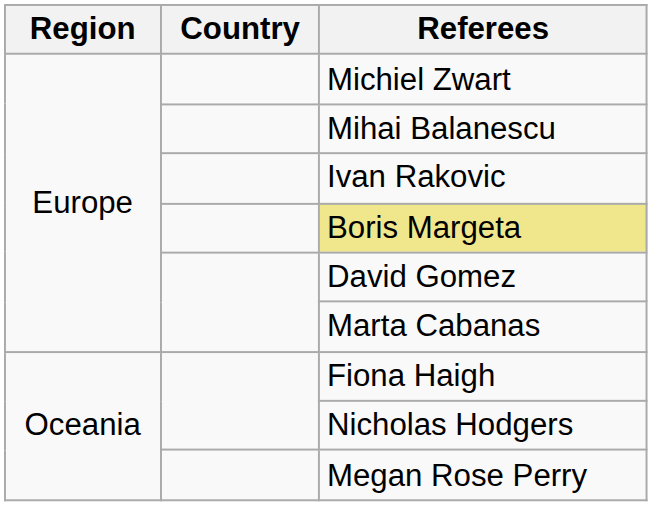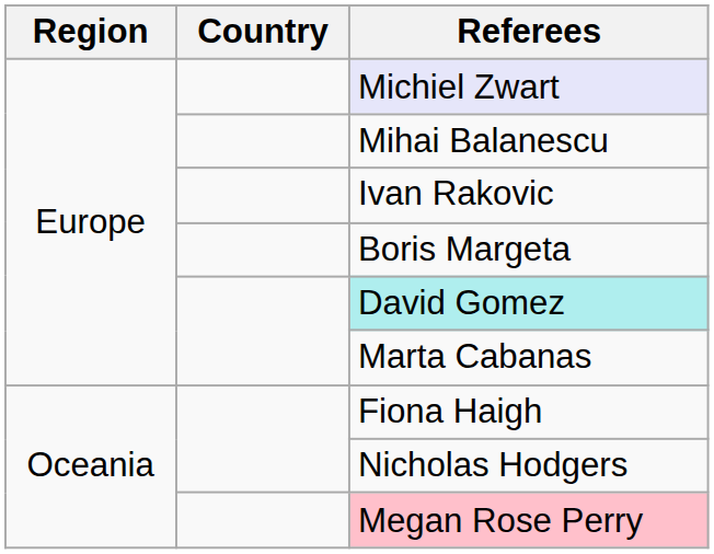Michiel Zwart | Referees: no background -> lavender background
Boris Margeta | Referees: khaki background -> no background
David Gomez | Referees: no background -> paleturquoise background
Megan Rose Perry | Referees: no background -> pink background
